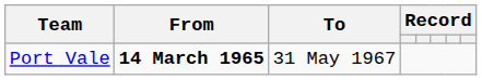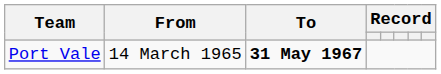Port Vale | From: bold -> normal
Port Vale | To: normal -> bold
